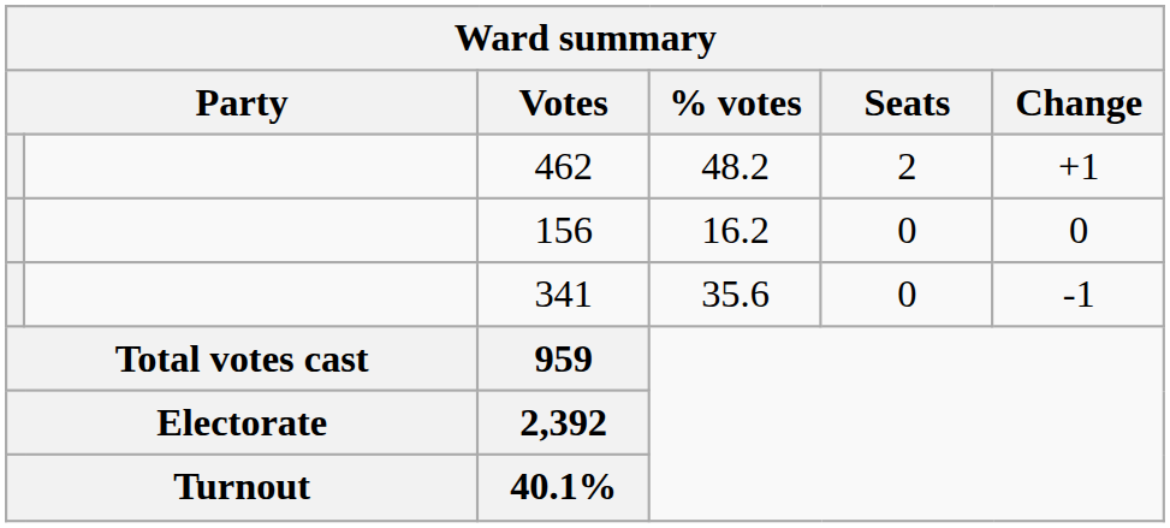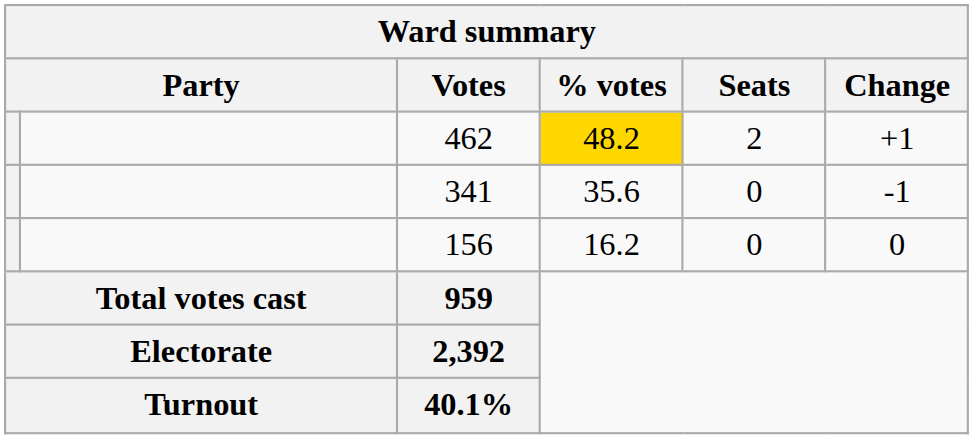462 | % votes: no background -> gold background
rows swapped: 341 <-> 156
